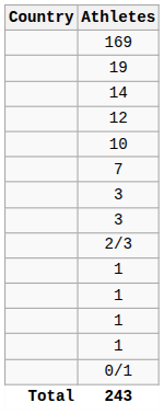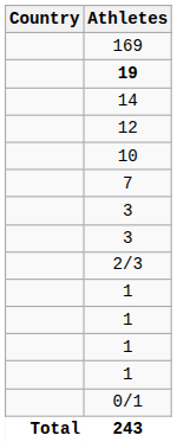row 3 | Athletes: normal -> bold
